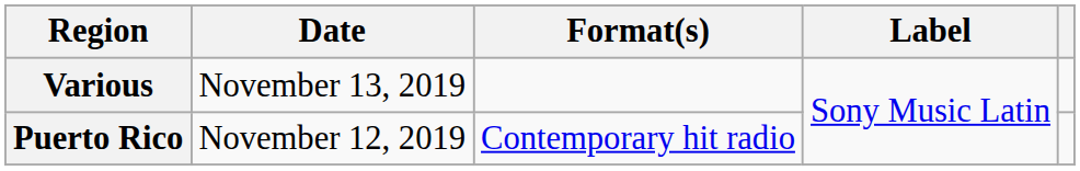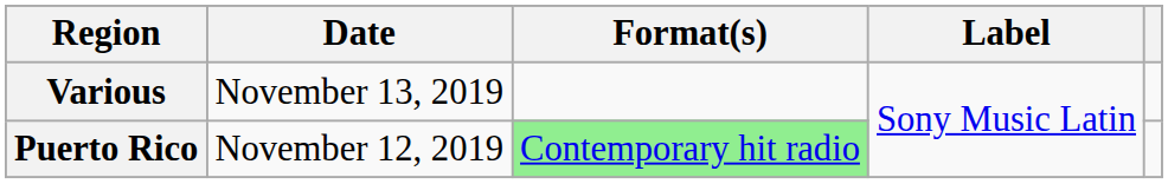Puerto Rico | Format(s): no background -> lightgreen background
